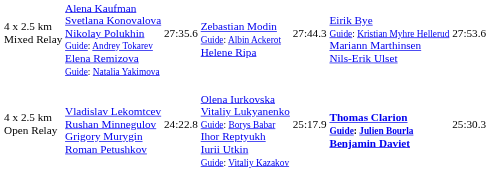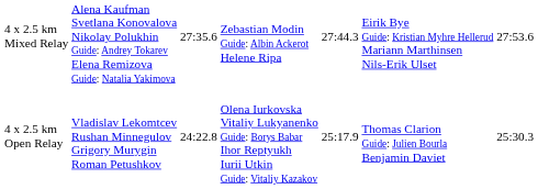4 x 2.5 km Open Relay | column 6: bold -> normal
